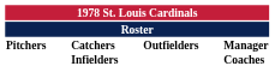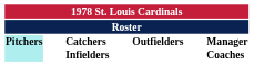Pitchers | column 1: no background -> paleturquoise background
